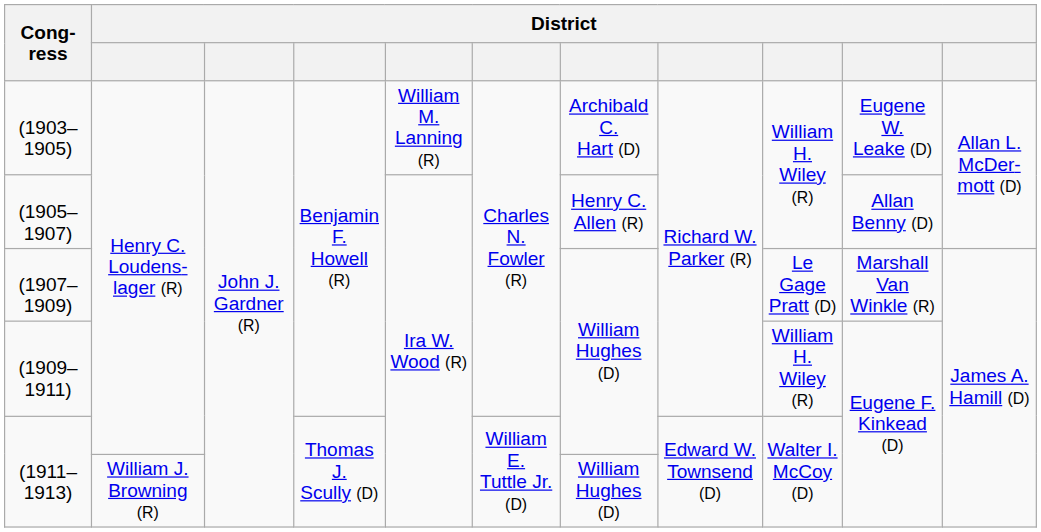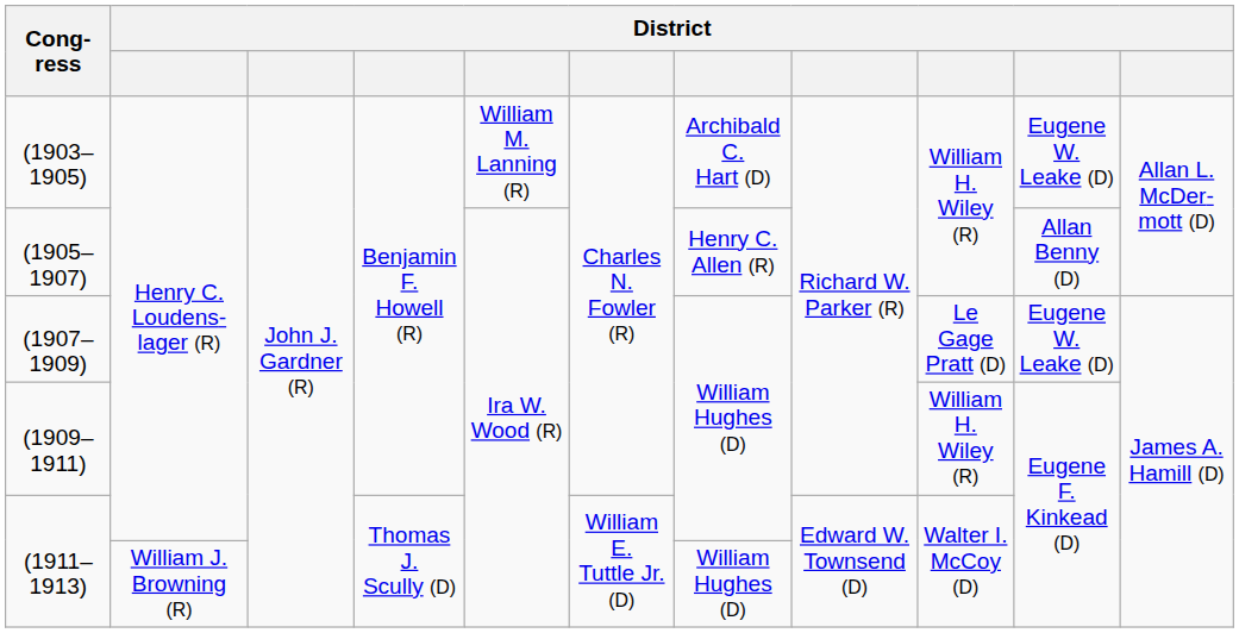(1907–1909) | column 10: Marshall Van Winkle (R) -> Eugene W. Leake (D)
